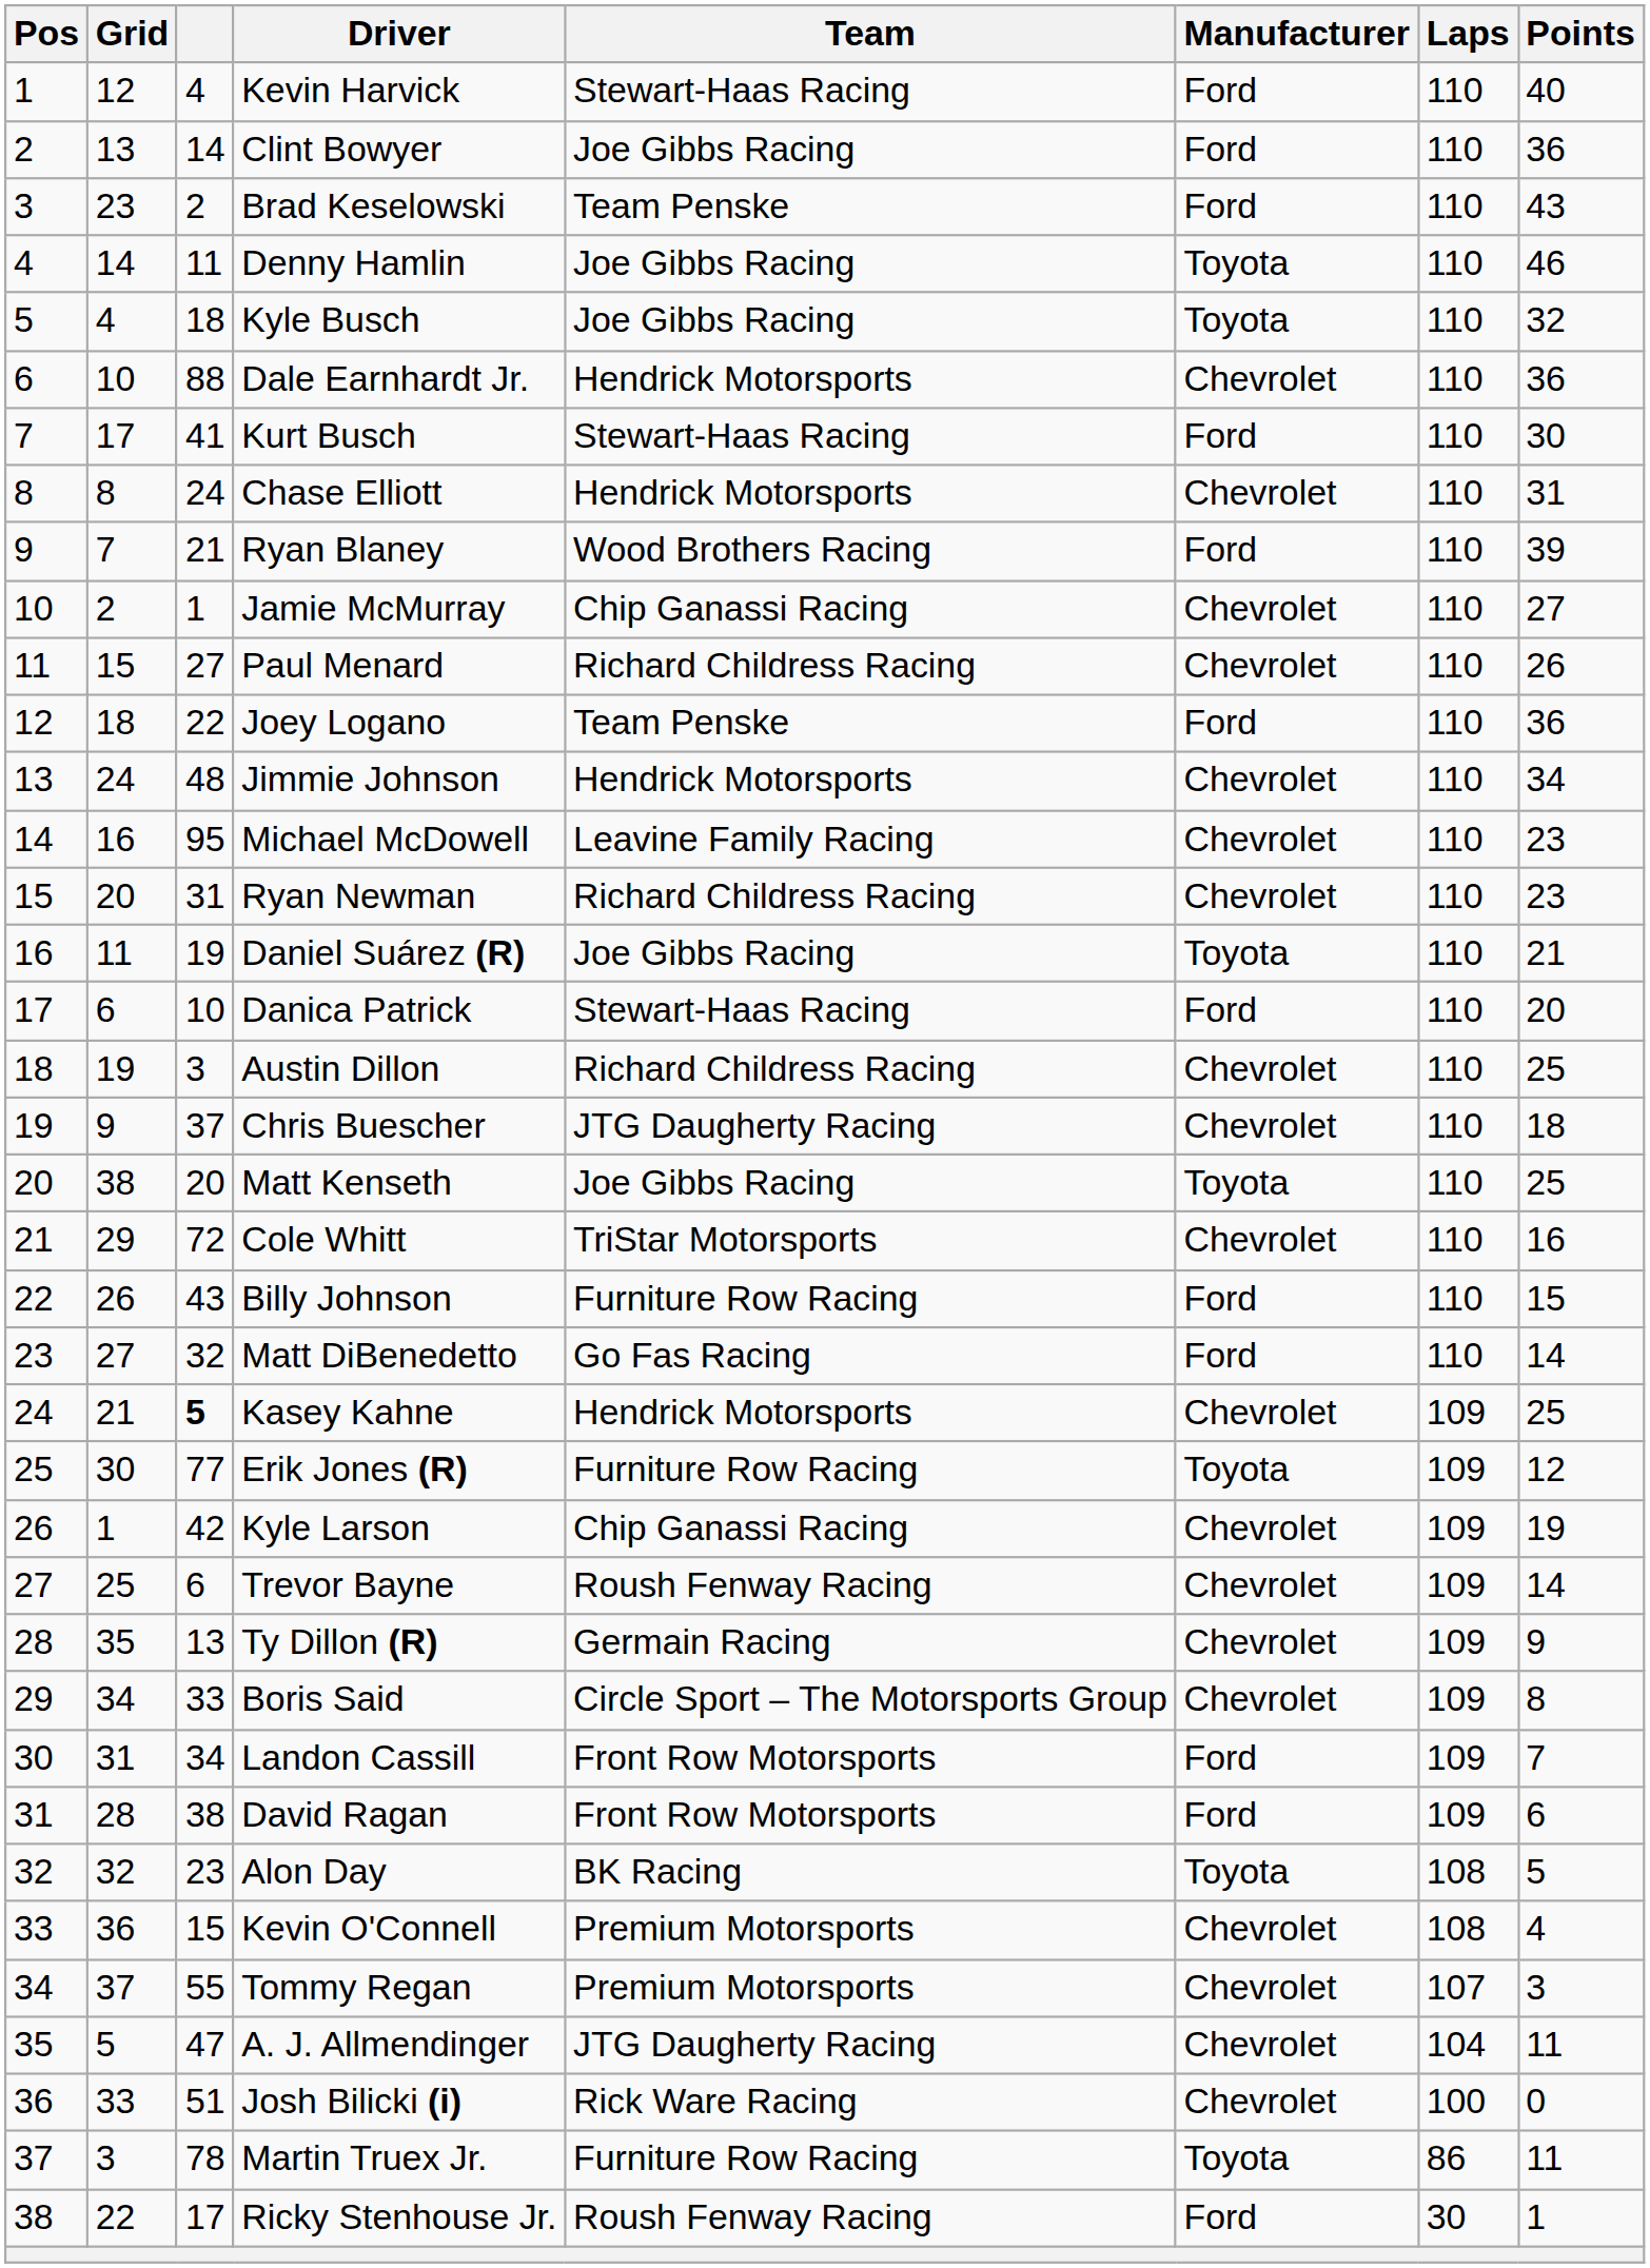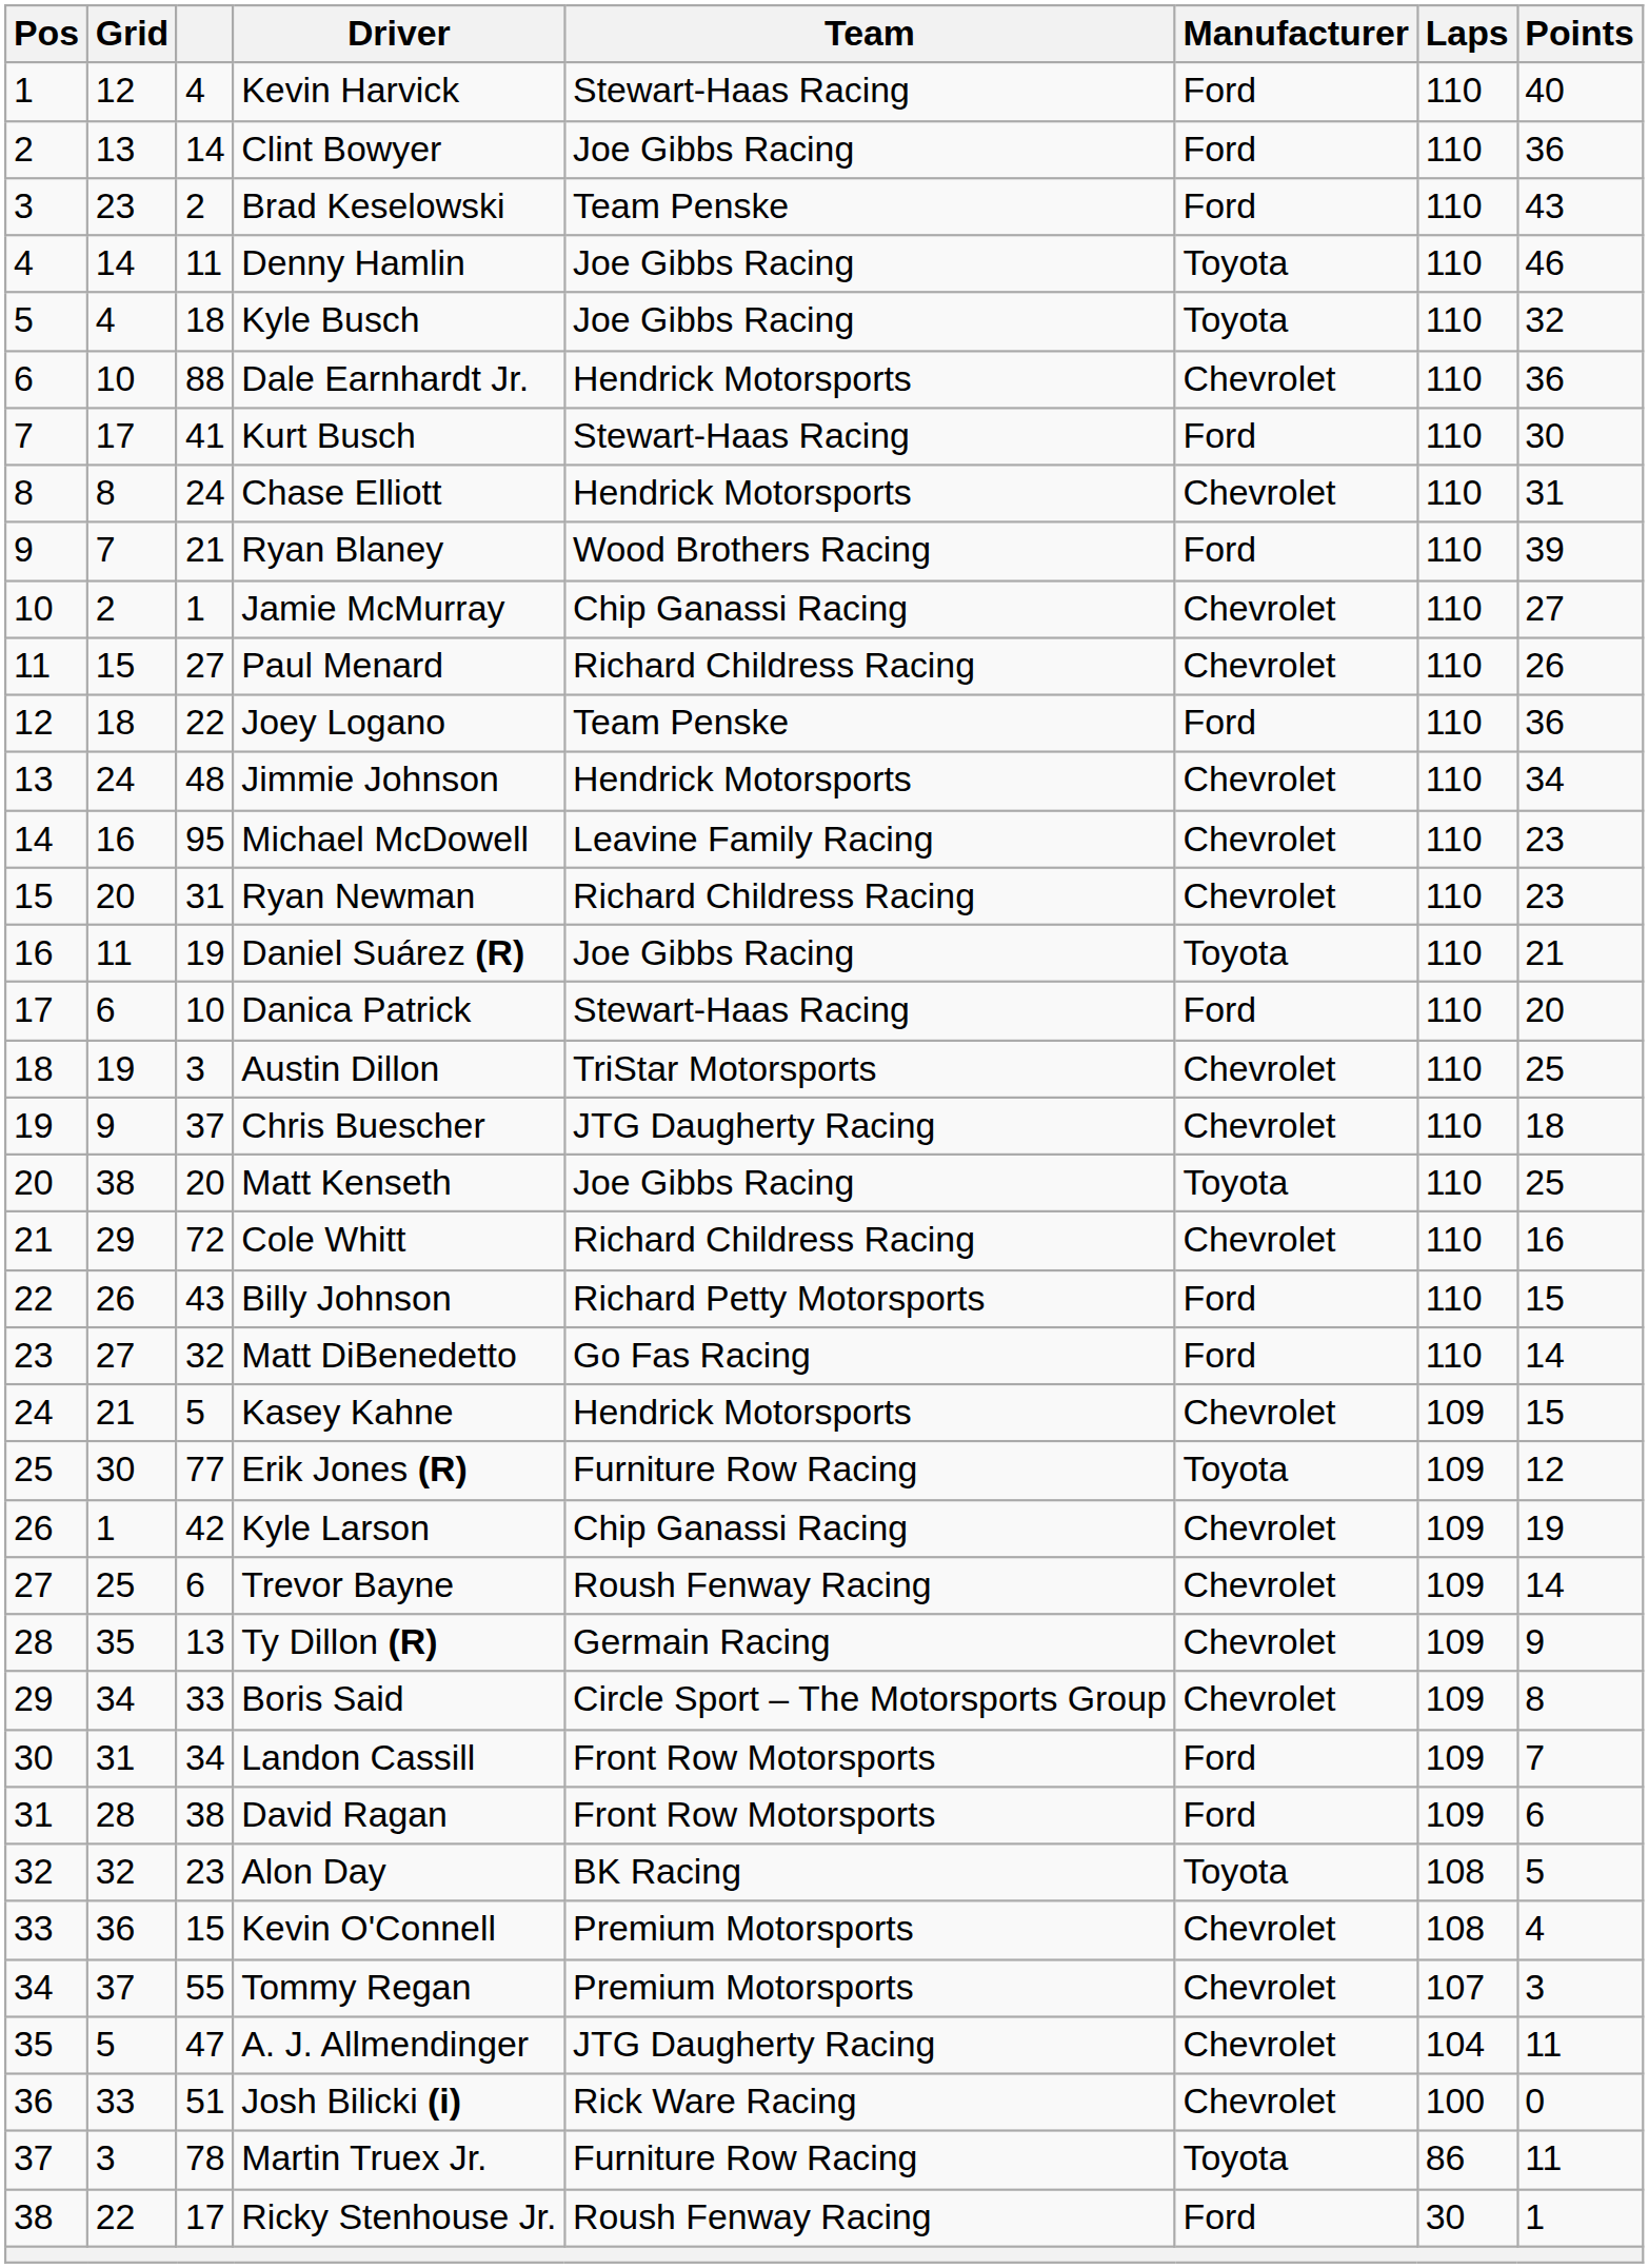Austin Dillon | Team: Richard Childress Racing -> TriStar Motorsports
Cole Whitt | Team: TriStar Motorsports -> Richard Childress Racing
Billy Johnson | Team: Furniture Row Racing -> Richard Petty Motorsports
Kasey Kahne | column 3: bold -> normal
Kasey Kahne | Points: 25 -> 15
